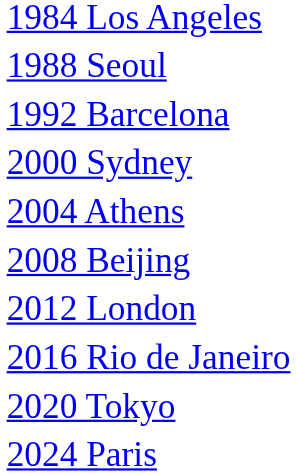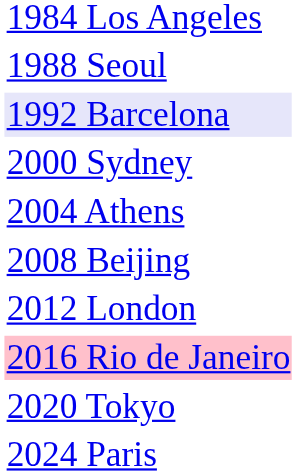1992 Barcelona | column 1: no background -> lavender background
2016 Rio de Janeiro | column 1: no background -> pink background
